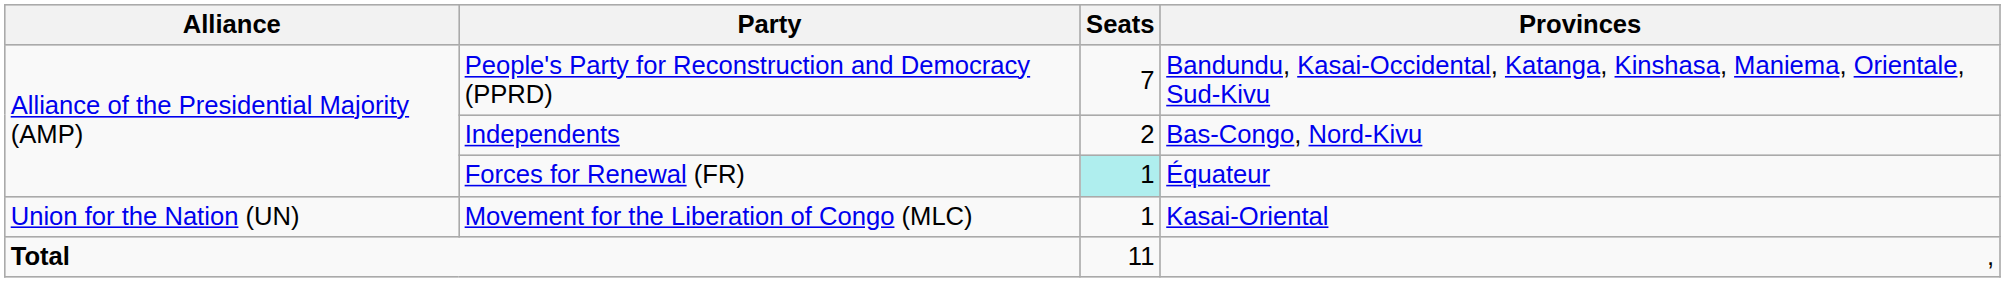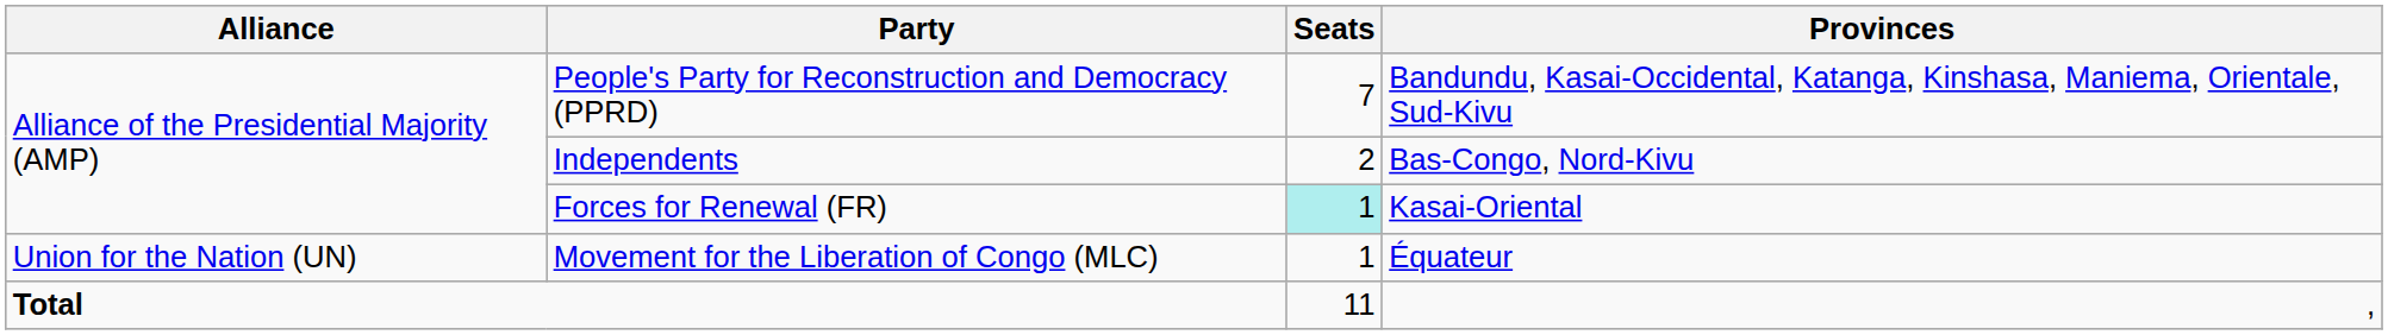Forces for Renewal (FR) | Provinces: Équateur -> Kasai-Oriental
Movement for the Liberation of Congo (MLC) | Provinces: Kasai-Oriental -> Équateur
